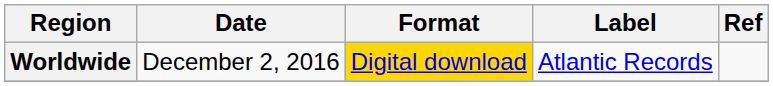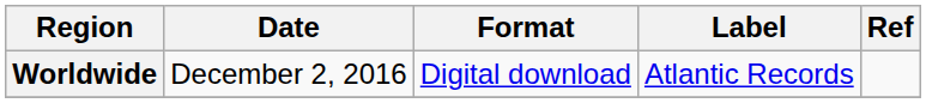Worldwide | Format: gold background -> no background
